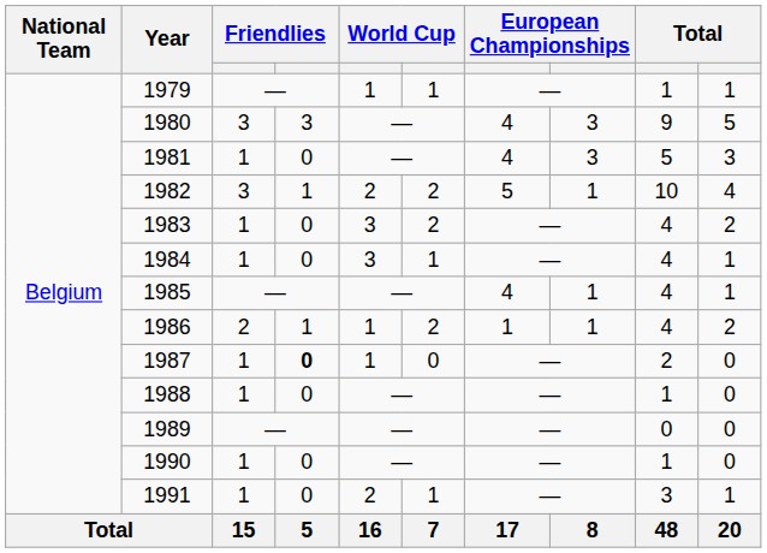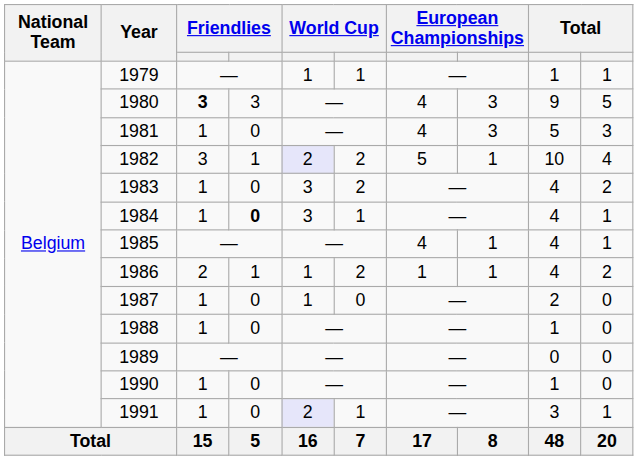1980 | column 3: normal -> bold
1982 | column 5: no background -> lavender background
1984 | column 4: normal -> bold
1987 | column 4: bold -> normal
1991 | column 5: no background -> lavender background
